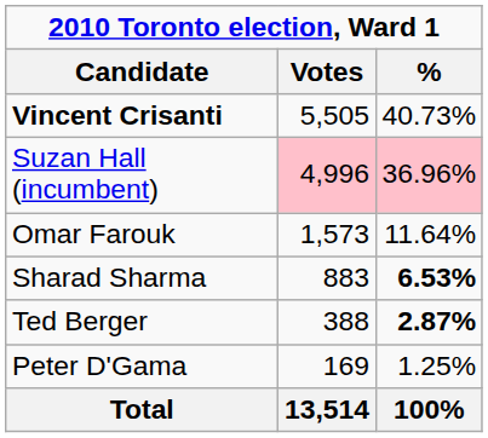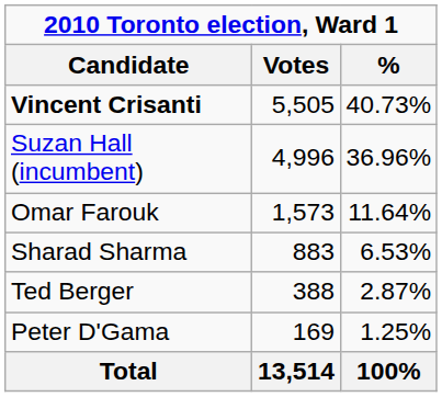Suzan Hall (incumbent) | Votes: pink background -> no background
Suzan Hall (incumbent) | %: pink background -> no background
Sharad Sharma | %: bold -> normal
Ted Berger | %: bold -> normal
